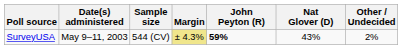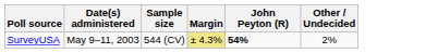- column: Nat Glover (D) | 43%
SurveyUSA | John Peyton (R): 59% -> 54%
